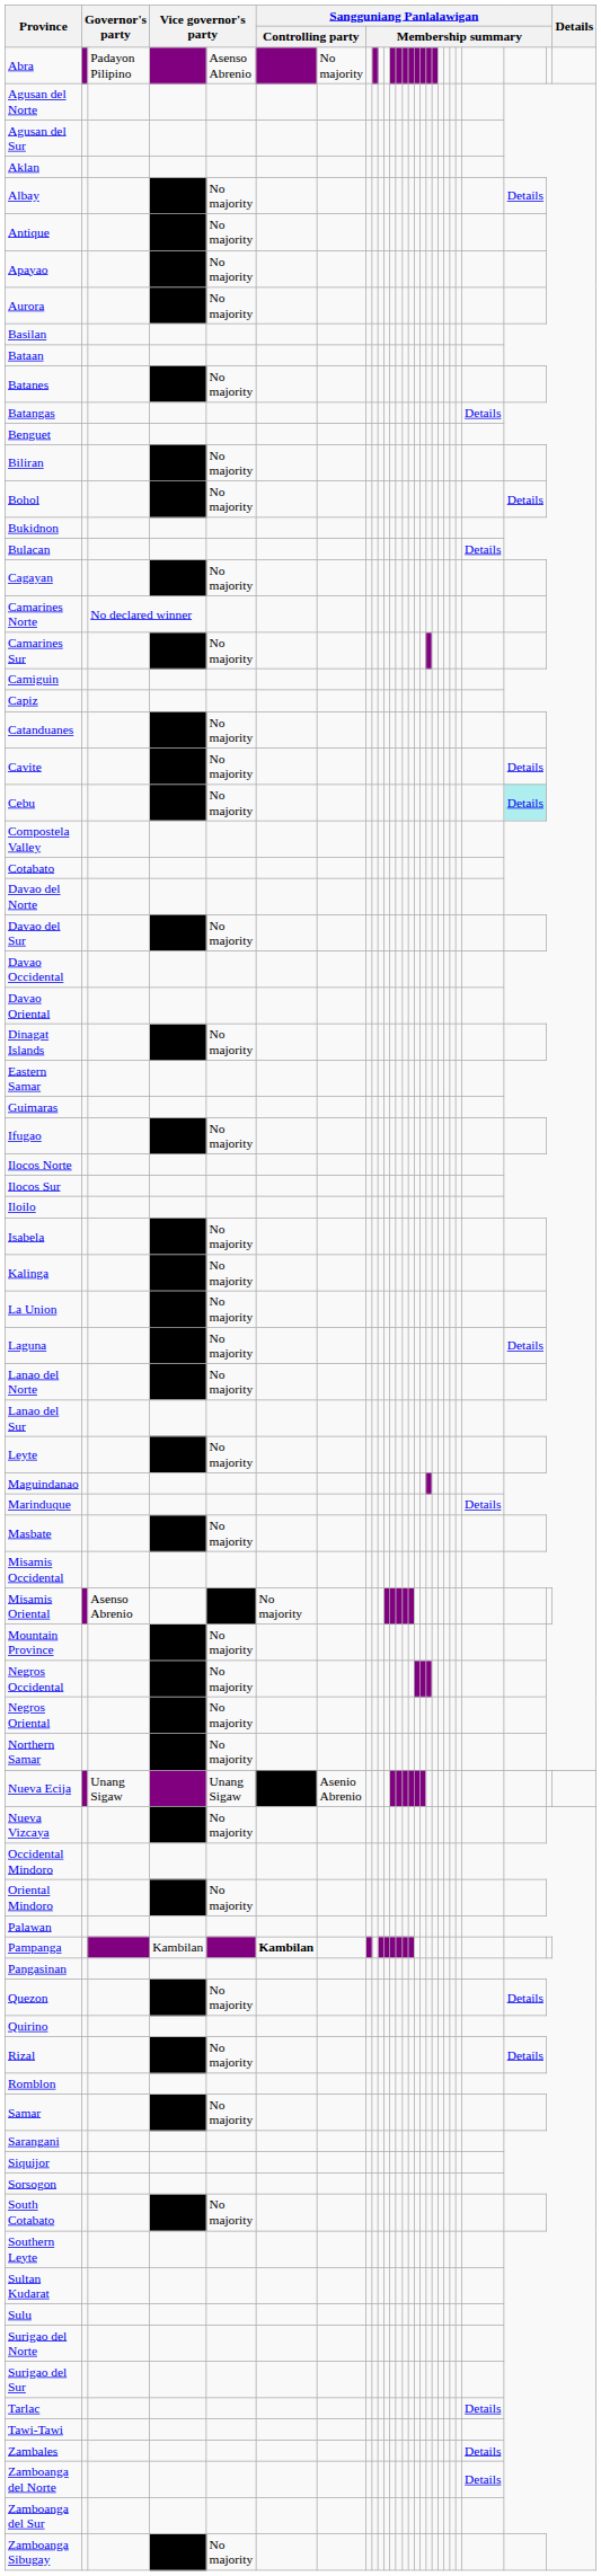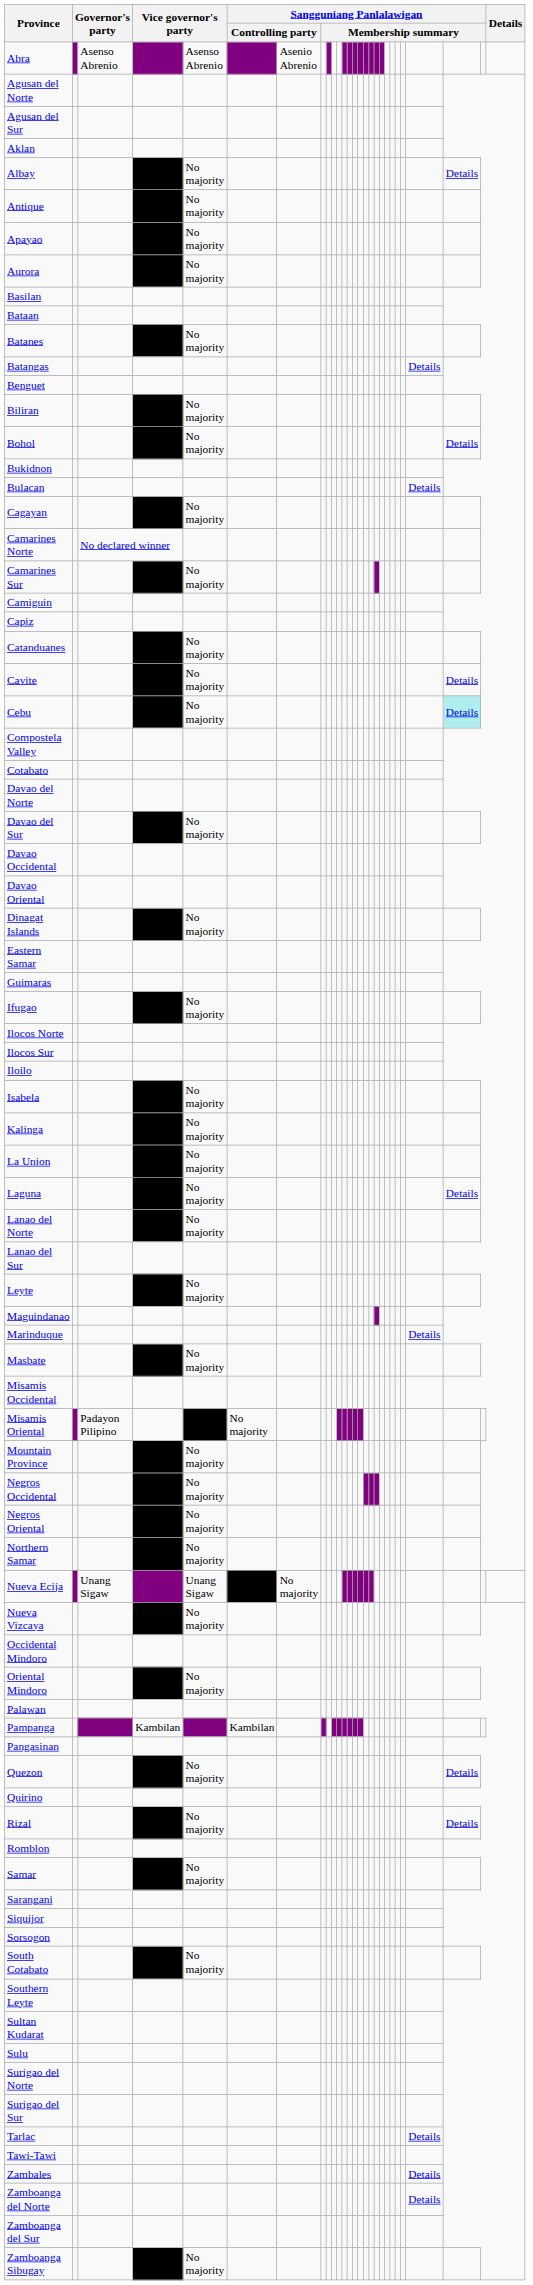Abra | column 3: Padayon Pilipino -> Asenso Abrenio
Abra | column 7: No majority -> Asenio Abrenio
Misamis Oriental | column 3: Asenso Abrenio -> Padayon Pilipino
Nueva Ecija | column 7: Asenio Abrenio -> No majority
Pampanga | column 6: bold -> normal
